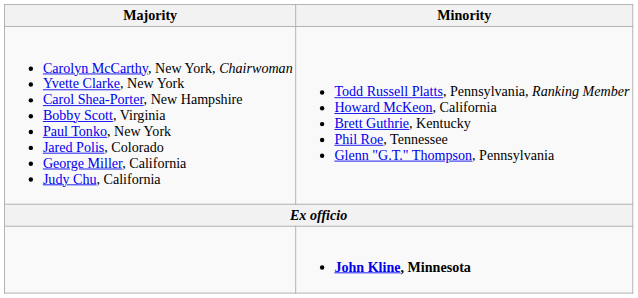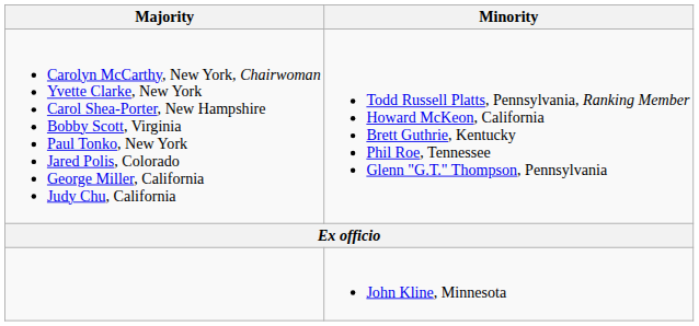row 4 | Minority: bold -> normal
